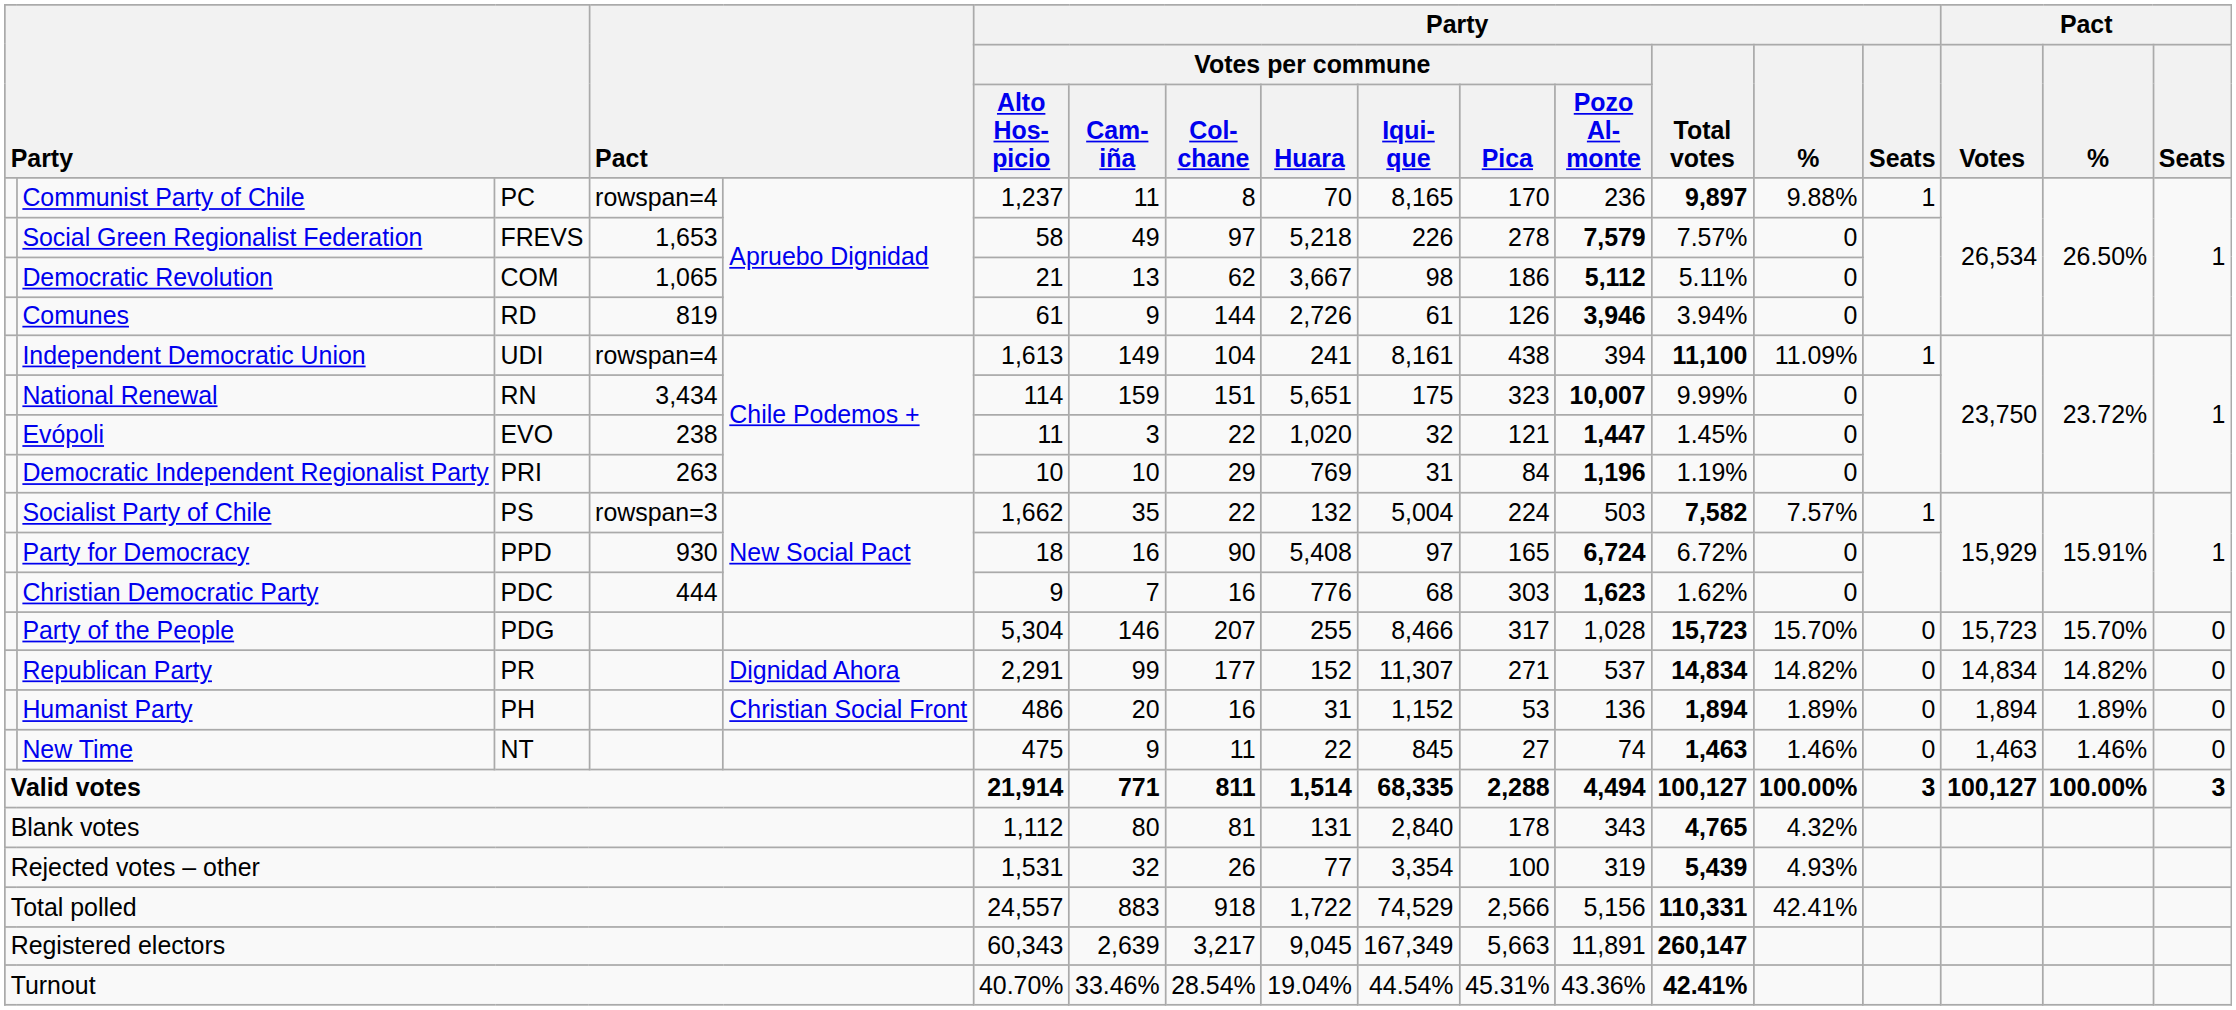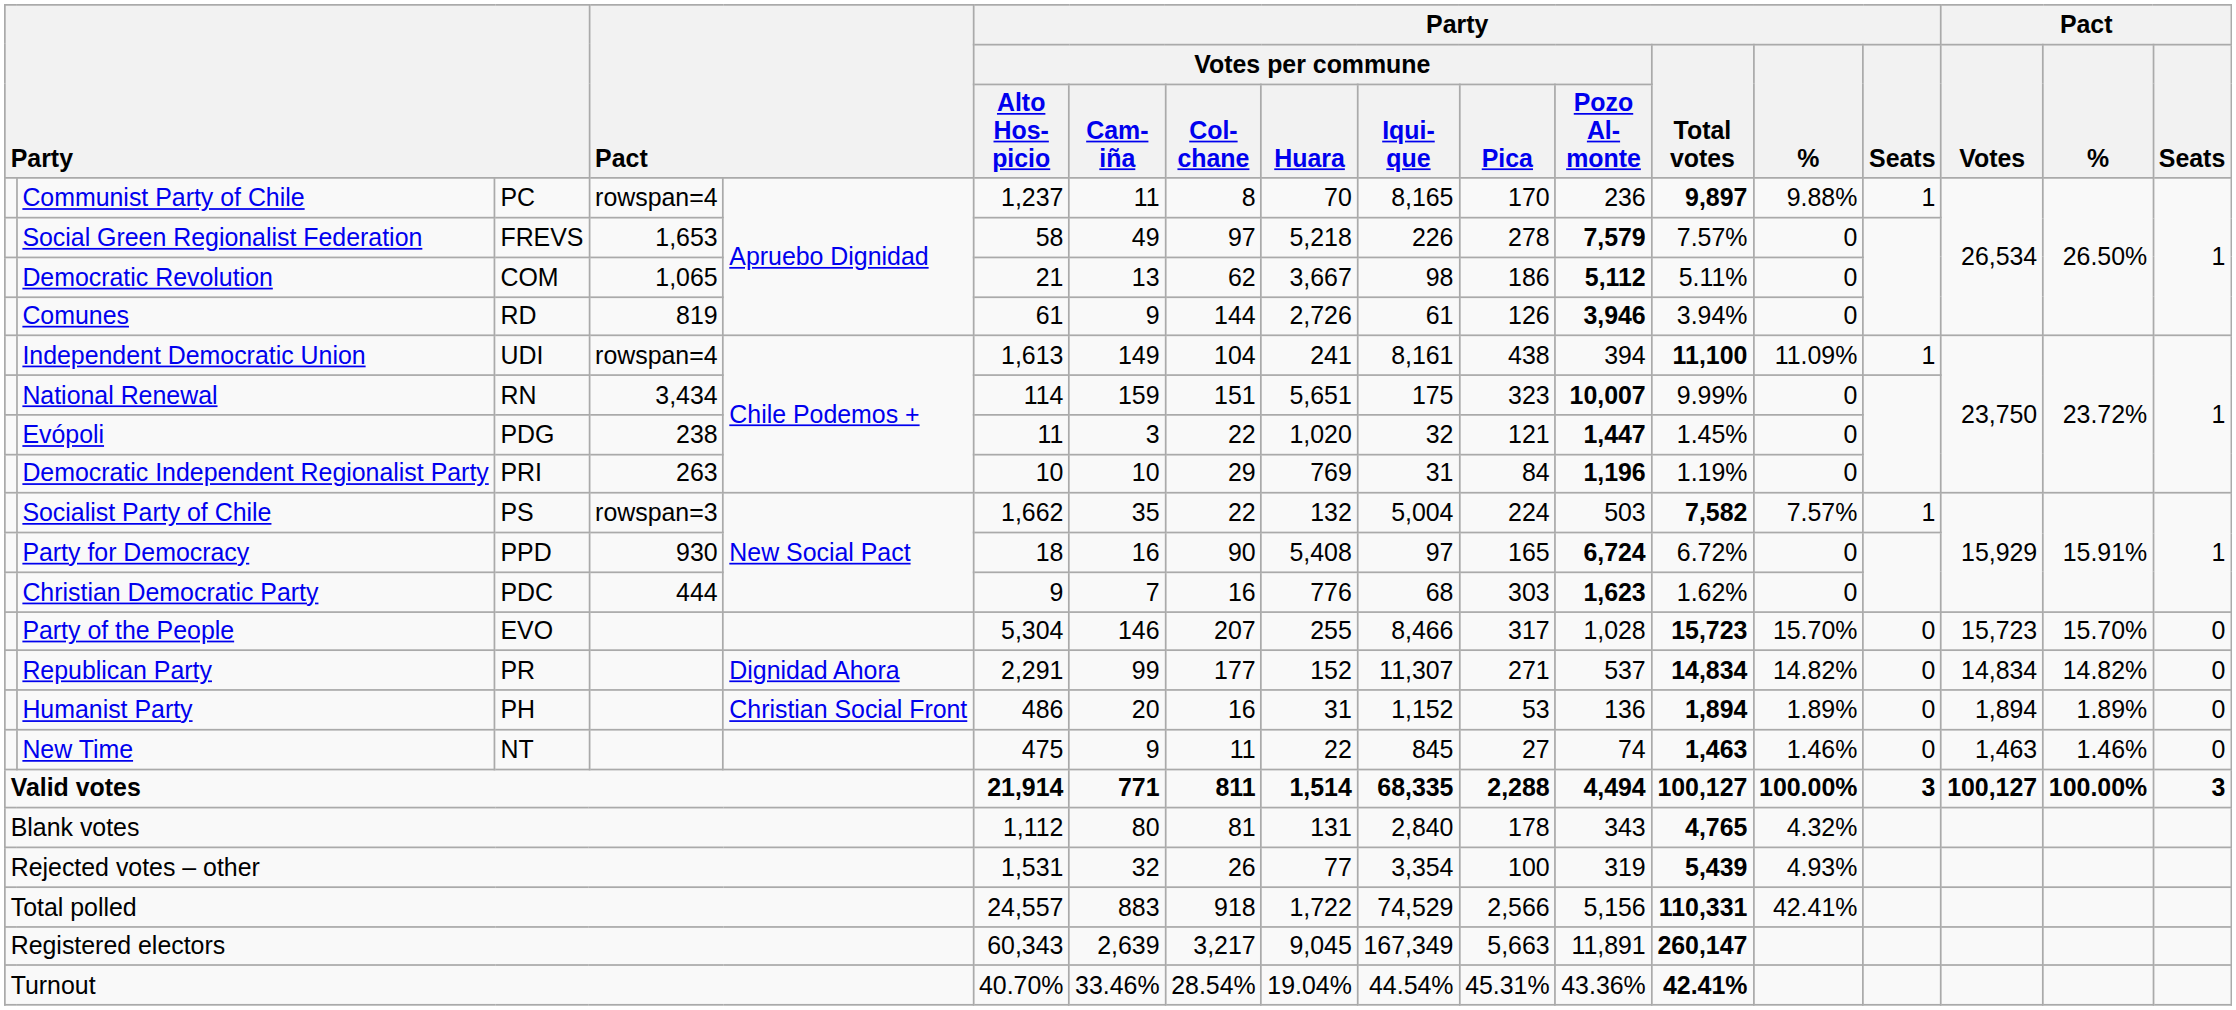Evópoli | column 3: EVO -> PDG
Party of the People | column 3: PDG -> EVO
